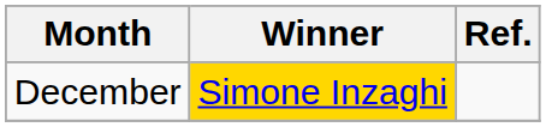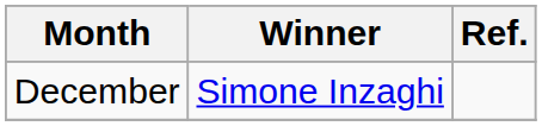December | Winner: gold background -> no background
